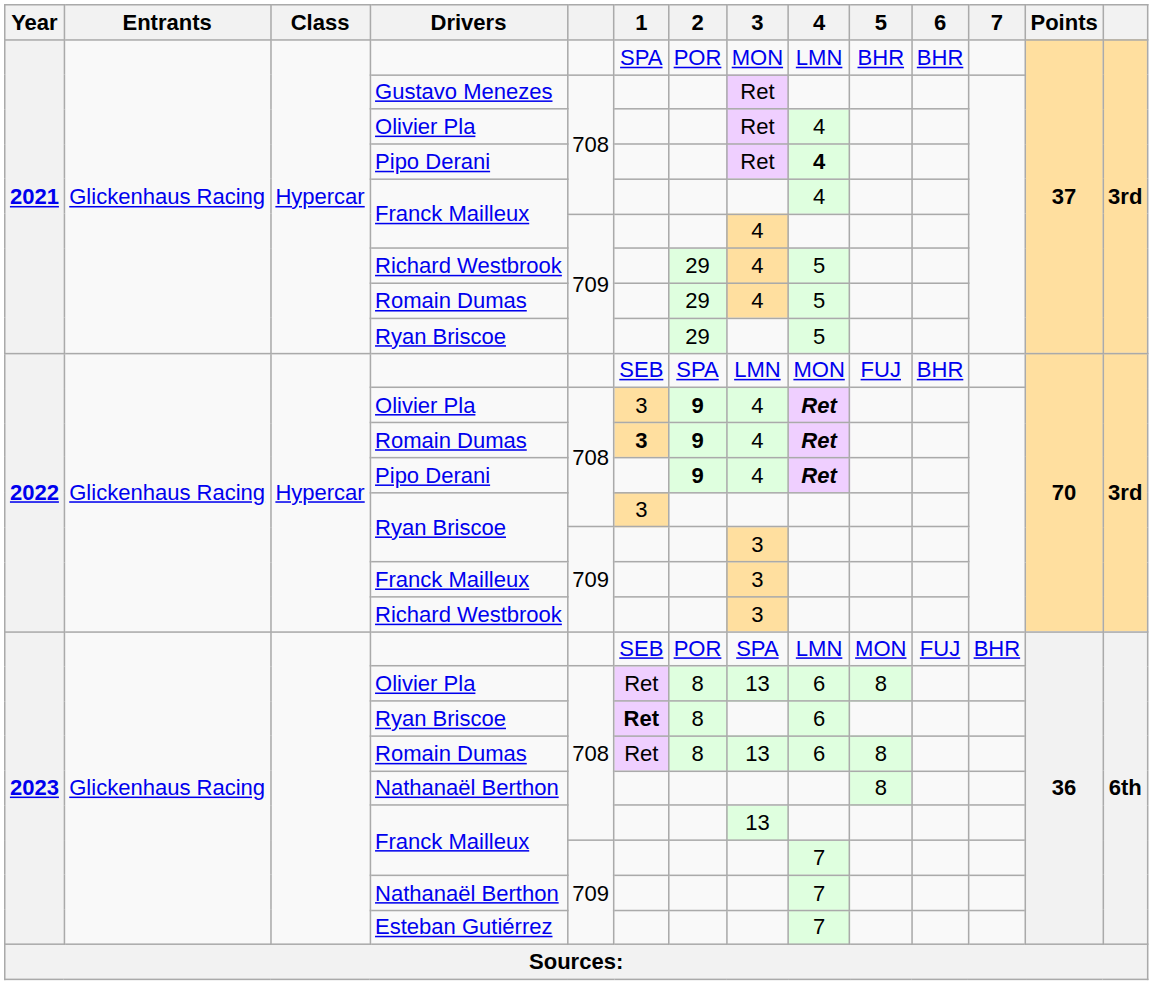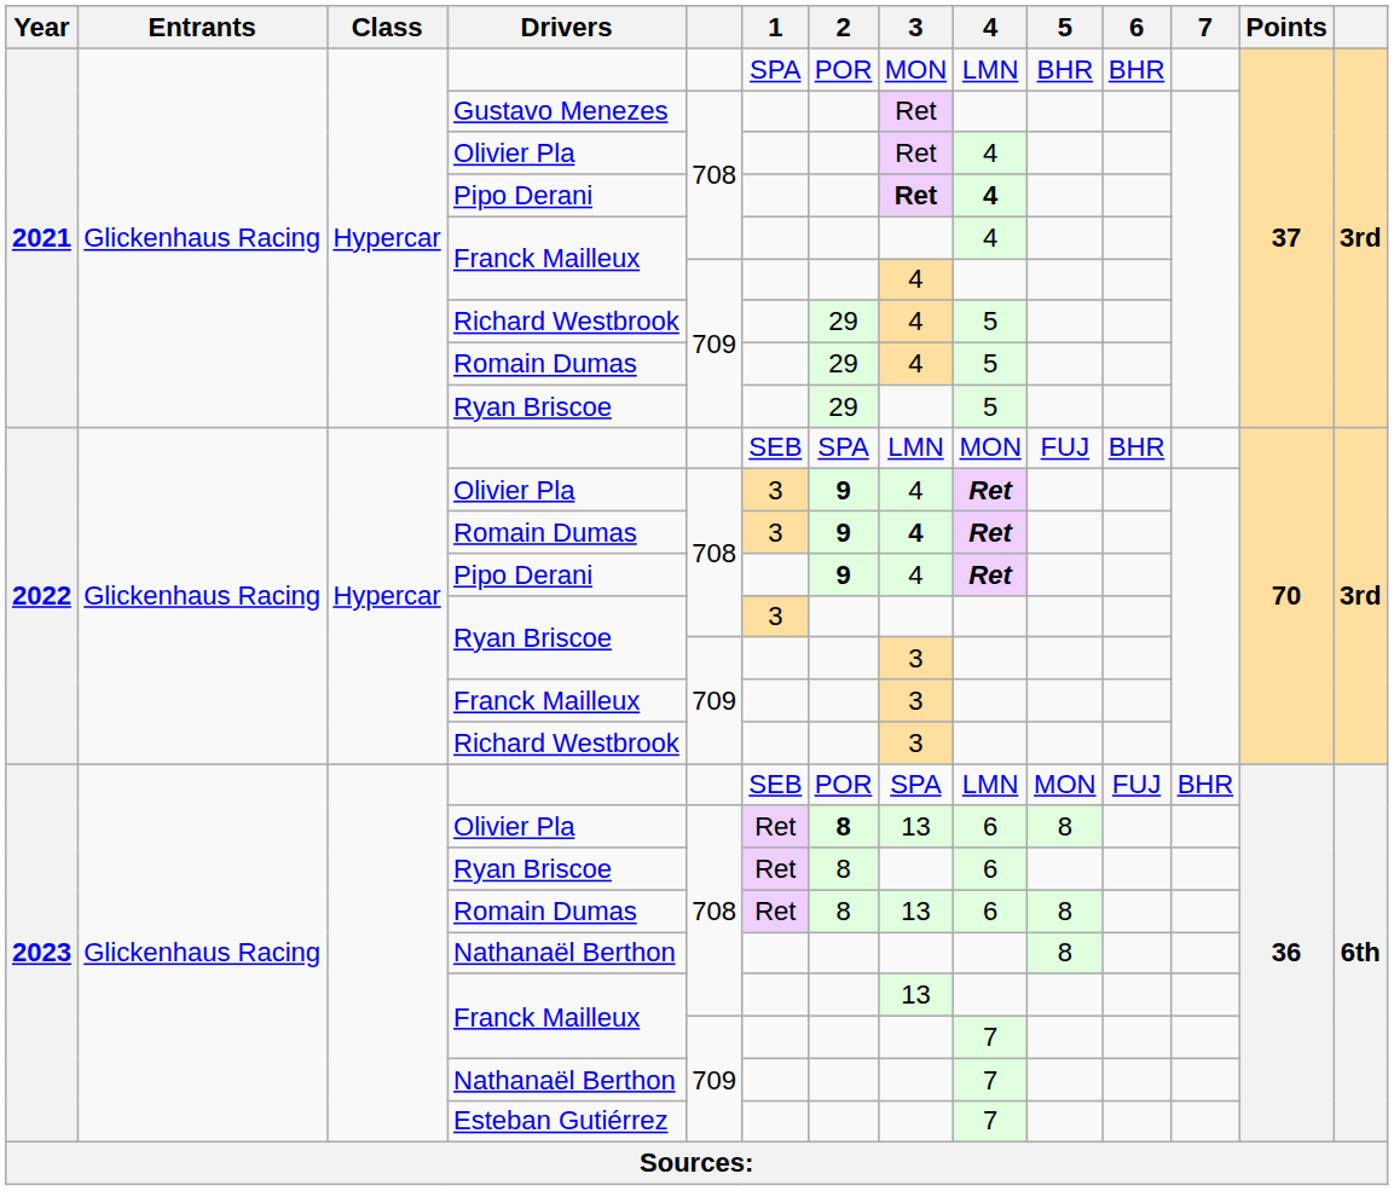2021 / Pipo Derani | 3: normal -> bold
2022 / Romain Dumas | 1: bold -> normal
2022 / Romain Dumas | 3: normal -> bold
2023 / Olivier Pla | 2: normal -> bold
2023 / Ryan Briscoe | 1: bold -> normal
